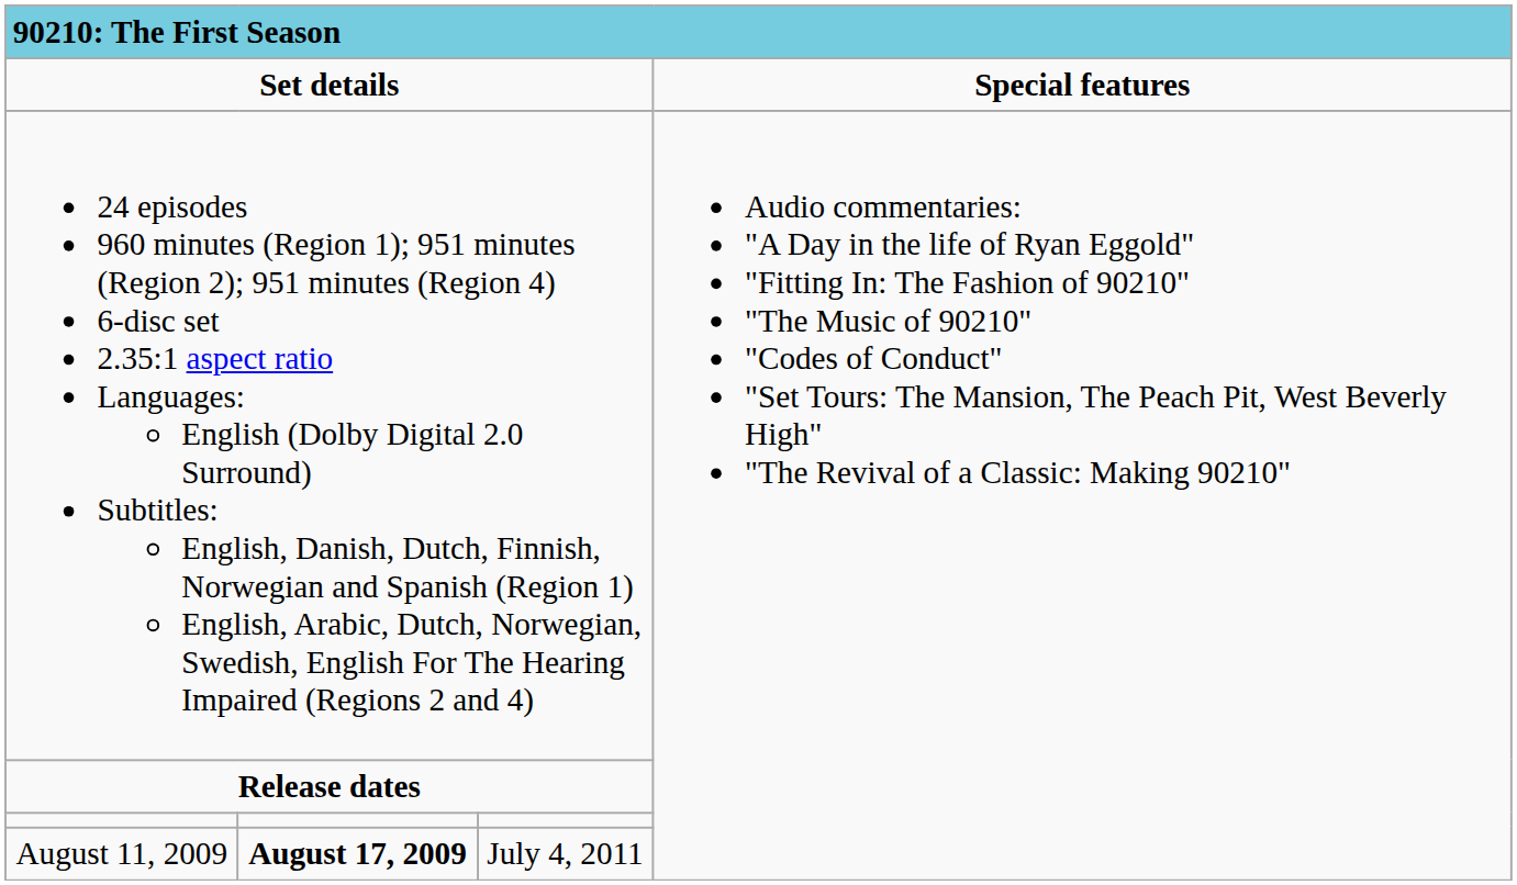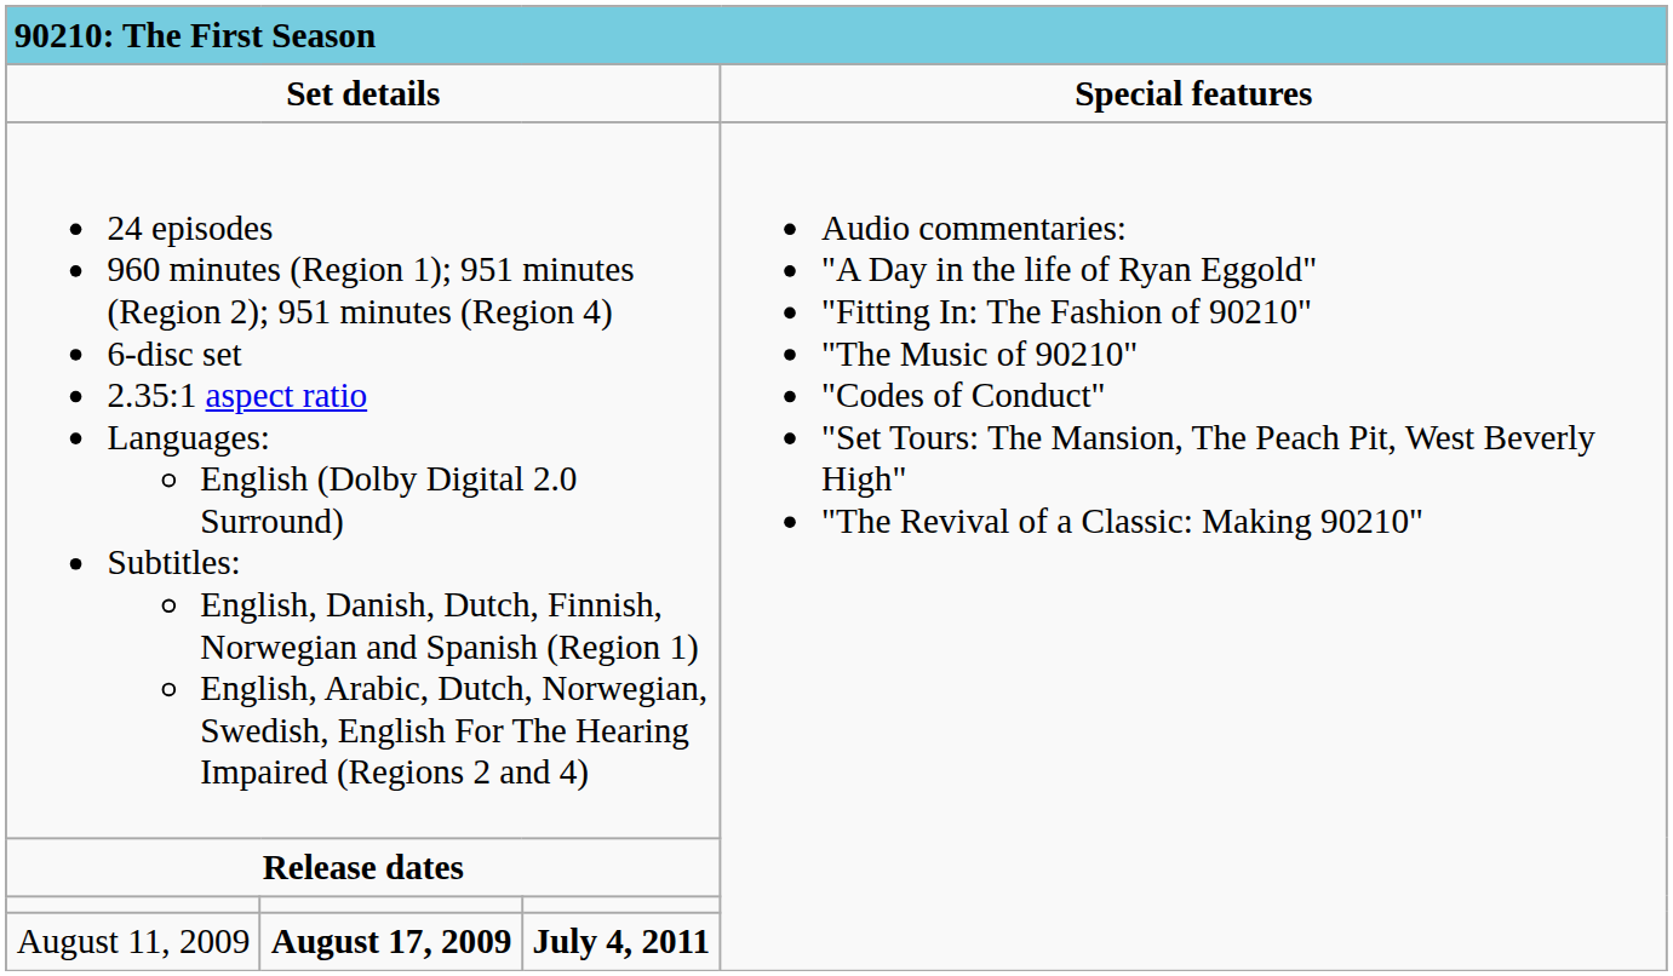August 11, 2009 | column 3: normal -> bold
